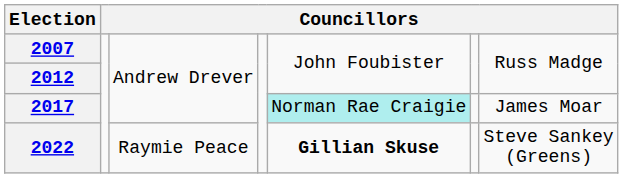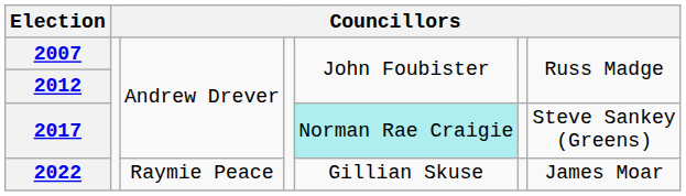2017 | column 7: James Moar -> Steve Sankey (Greens)
2022 | column 5: bold -> normal
2022 | column 7: Steve Sankey (Greens) -> James Moar
